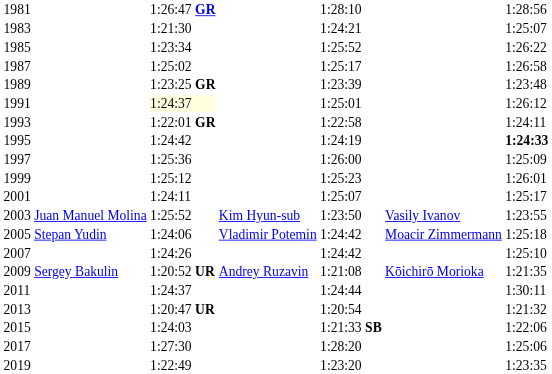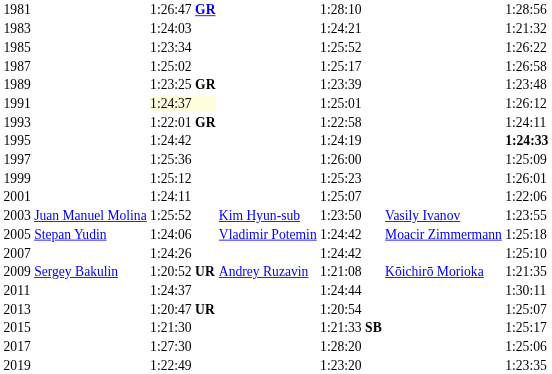1983 | column 3: 1:21:30 -> 1:24:03
1983 | column 7: 1:25:07 -> 1:21:32
2001 | column 7: 1:25:17 -> 1:22:06
2013 | column 7: 1:21:32 -> 1:25:07
2015 | column 3: 1:24:03 -> 1:21:30
2015 | column 7: 1:22:06 -> 1:25:17
